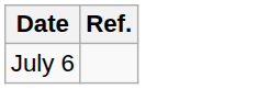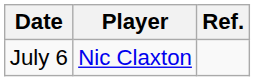+ column: Player | Nic Claxton
